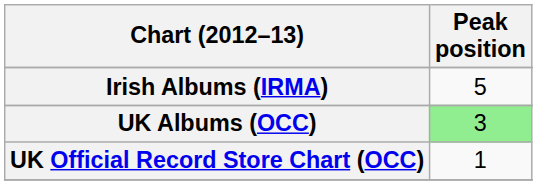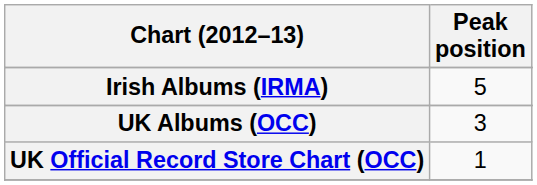UK Albums (OCC) | Peak position: lightgreen background -> no background
